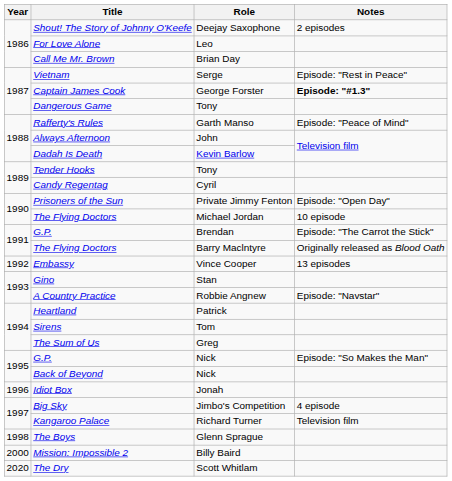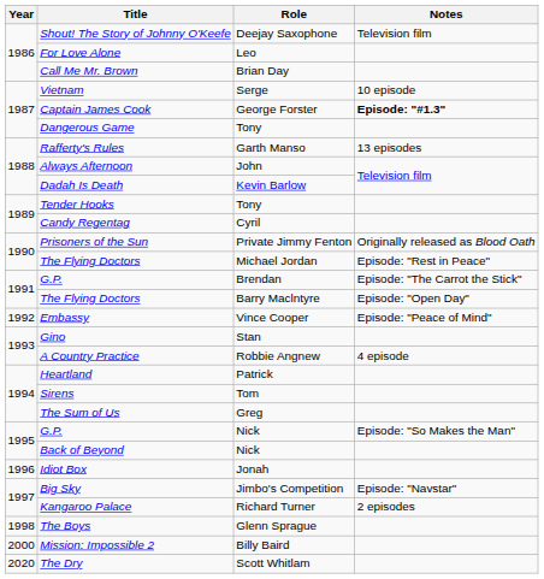Shout! The Story of Johnny O'Keefe | Notes: 2 episodes -> Television film
Vietnam | Notes: Episode: "Rest in Peace" -> 10 episode
Rafferty's Rules | Notes: Episode: "Peace of Mind" -> 13 episodes
Prisoners of the Sun | Notes: Episode: "Open Day" -> Originally released as Blood Oath
The Flying Doctors / Michael Jordan | Notes: 10 episode -> Episode: "Rest in Peace"
The Flying Doctors / Barry Maclntyre | Notes: Originally released as Blood Oath -> Episode: "Open Day"
Embassy | Notes: 13 episodes -> Episode: "Peace of Mind"
A Country Practice | Notes: Episode: "Navstar" -> 4 episode
Big Sky | Notes: 4 episode -> Episode: "Navstar"
Kangaroo Palace | Notes: Television film -> 2 episodes
